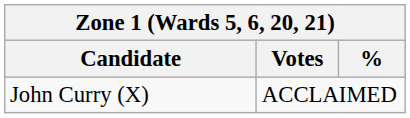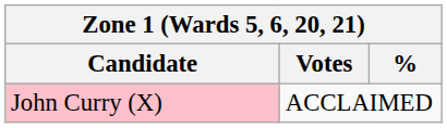John Curry (X) | Candidate: no background -> pink background
